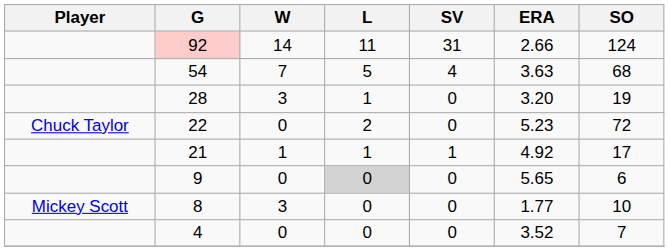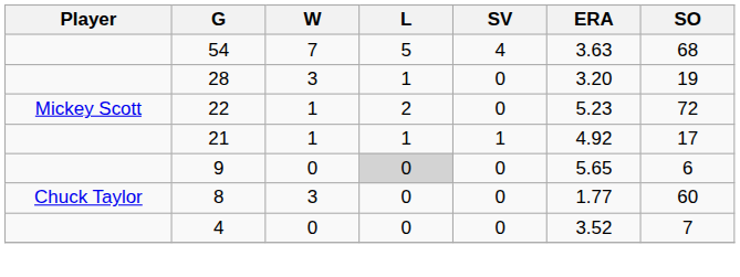- row: 92 | 14 | 11 | 31 | 2.66 | 124
22 | Player: Chuck Taylor -> Mickey Scott
22 | W: 0 -> 1
8 | Player: Mickey Scott -> Chuck Taylor
8 | SO: 10 -> 60
